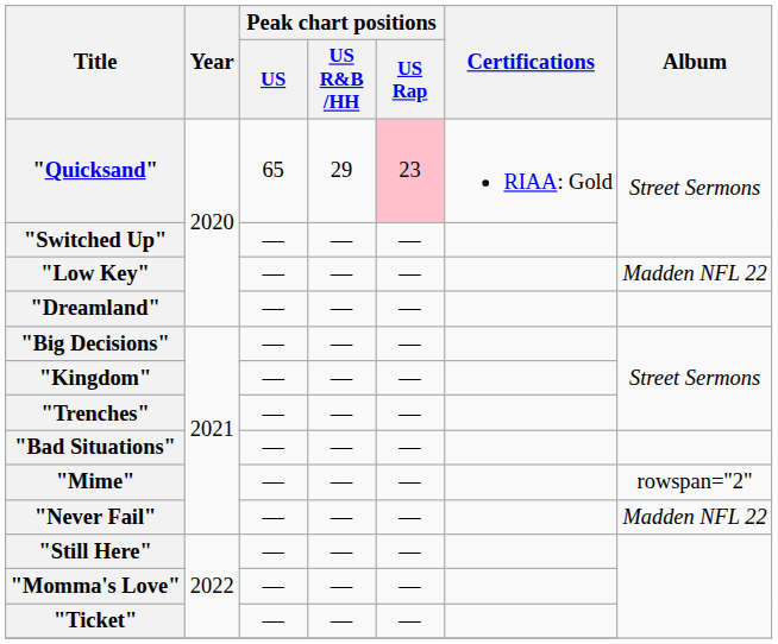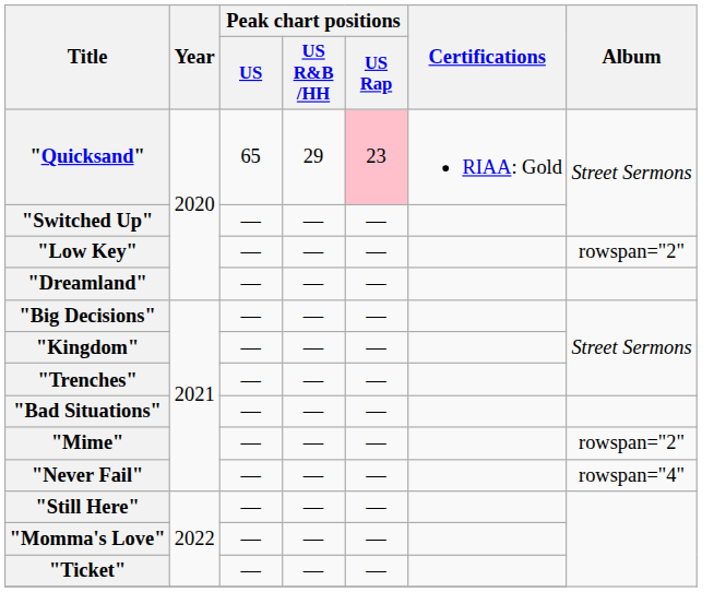"Low Key" | Album: Madden NFL 22 -> rowspan="2"
"Never Fail" | Album: Madden NFL 22 -> rowspan="4"
